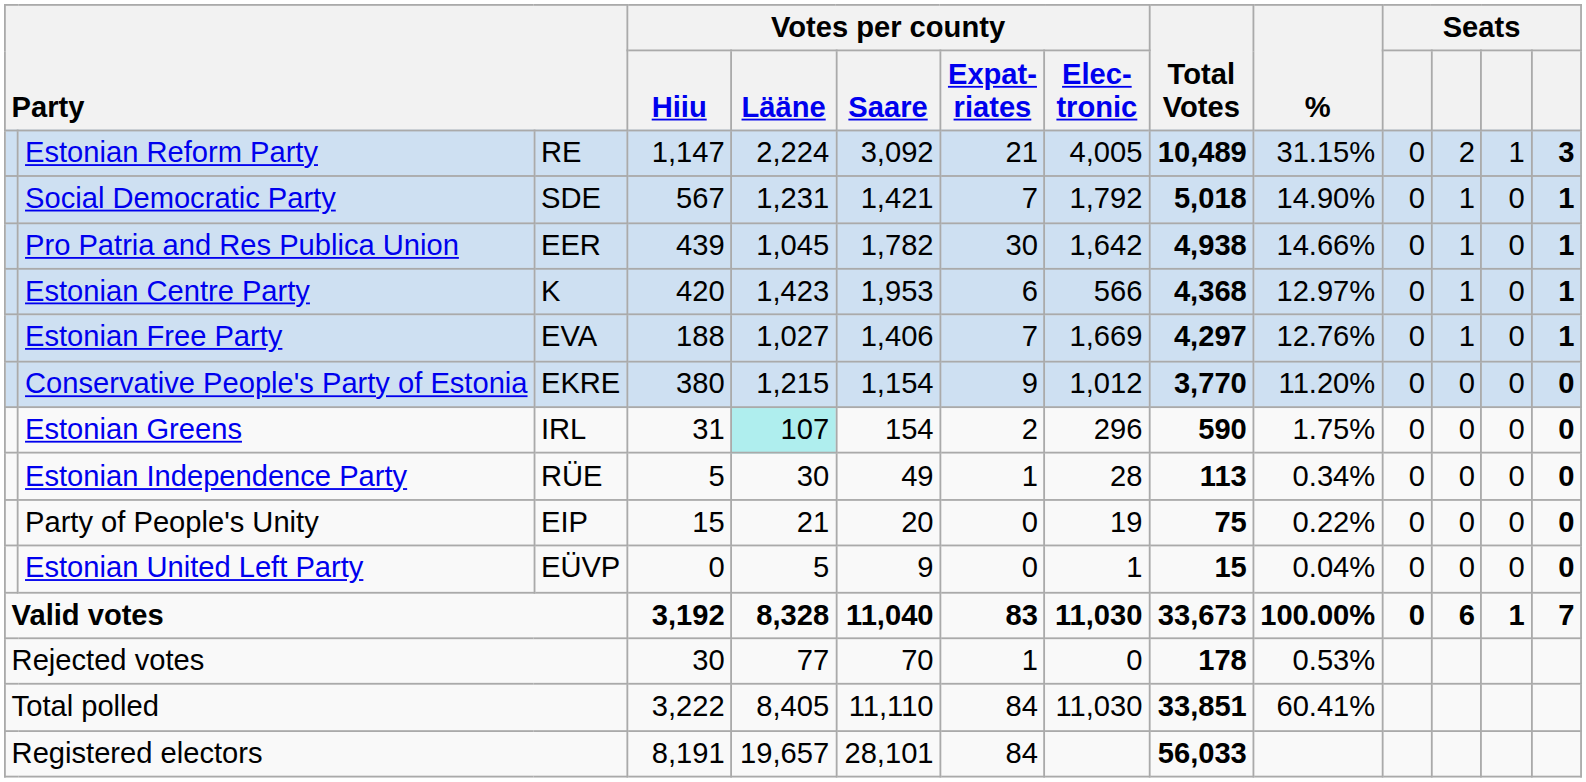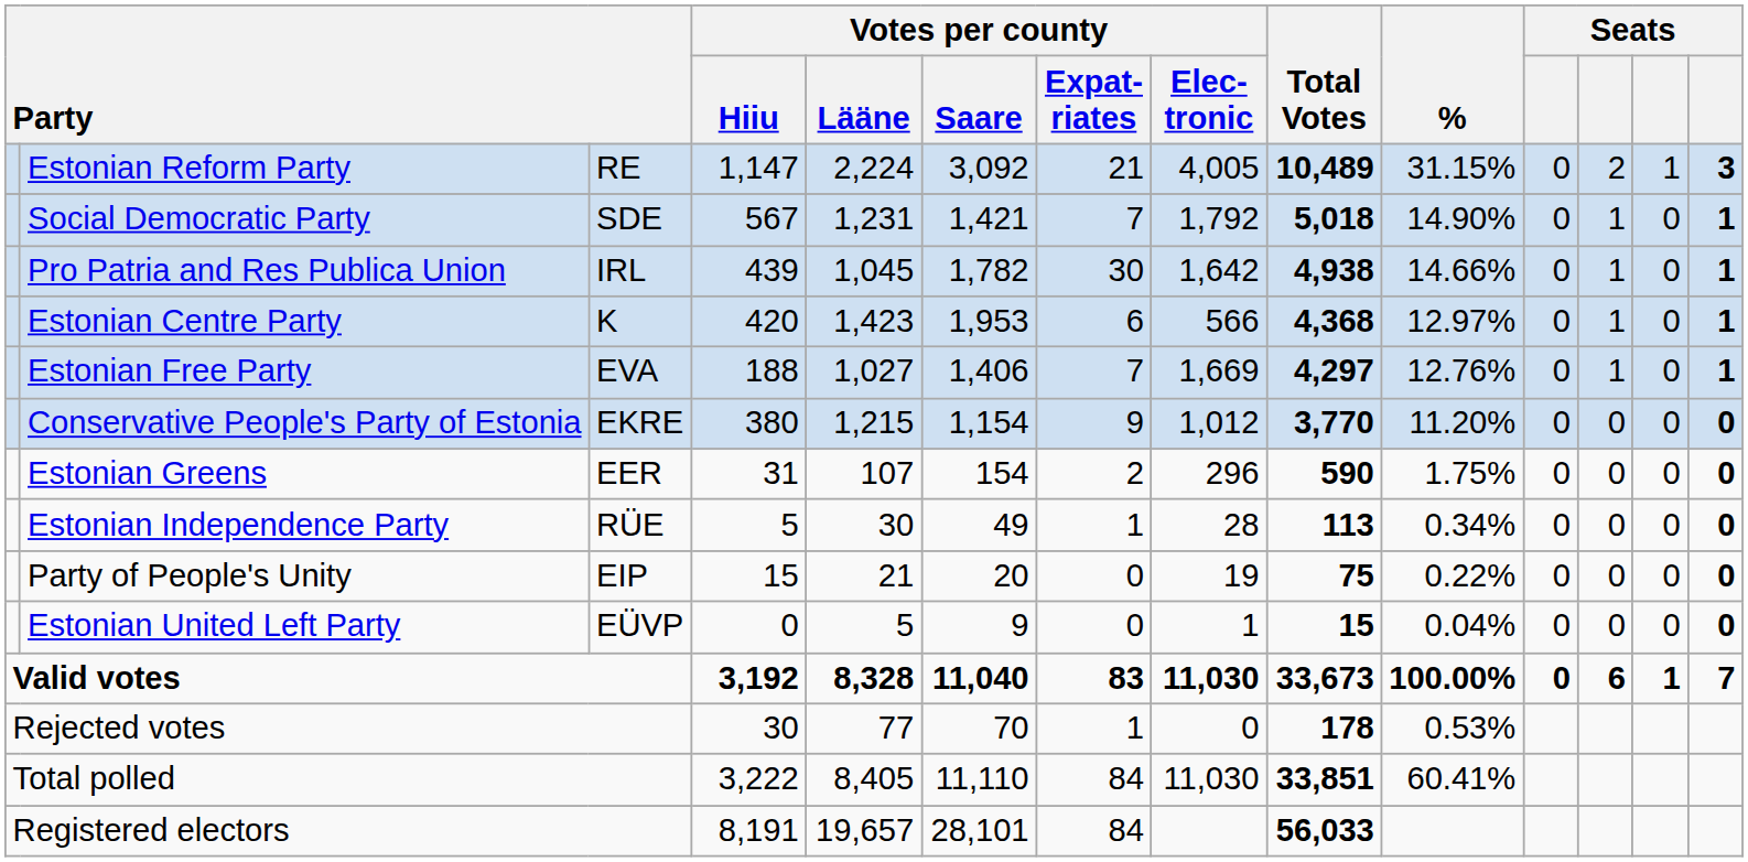Pro Patria and Res Publica Union | column 3: EER -> IRL
Estonian Greens | column 3: IRL -> EER
Estonian Greens | Votes per county / Lääne: paleturquoise background -> no background
